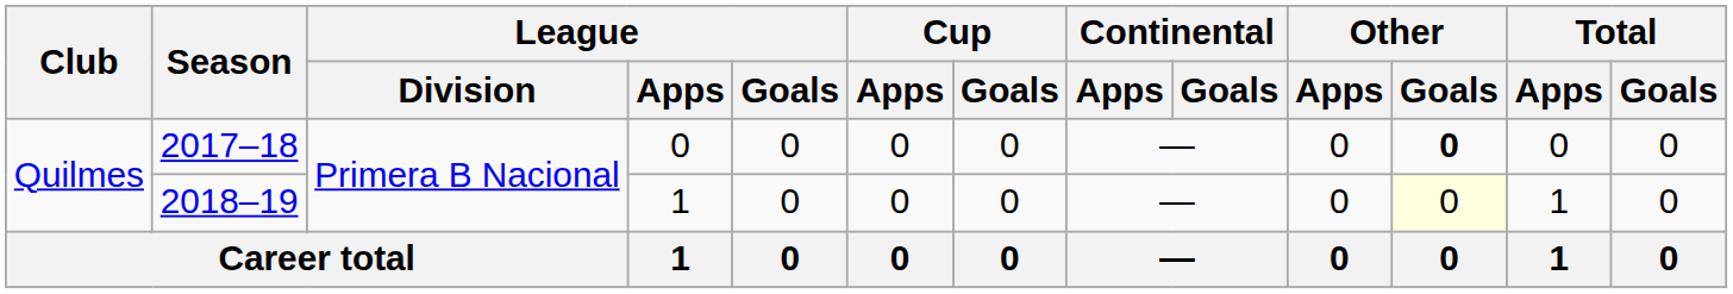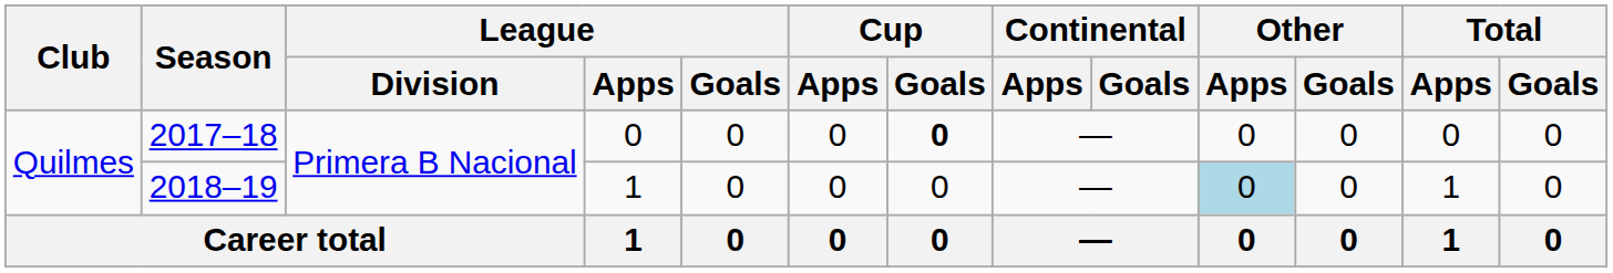2017–18 | Cup / Goals: normal -> bold
2017–18 | Other / Goals: bold -> normal
2018–19 | Other / Apps: no background -> lightblue background
2018–19 | Other / Goals: lightyellow background -> no background
